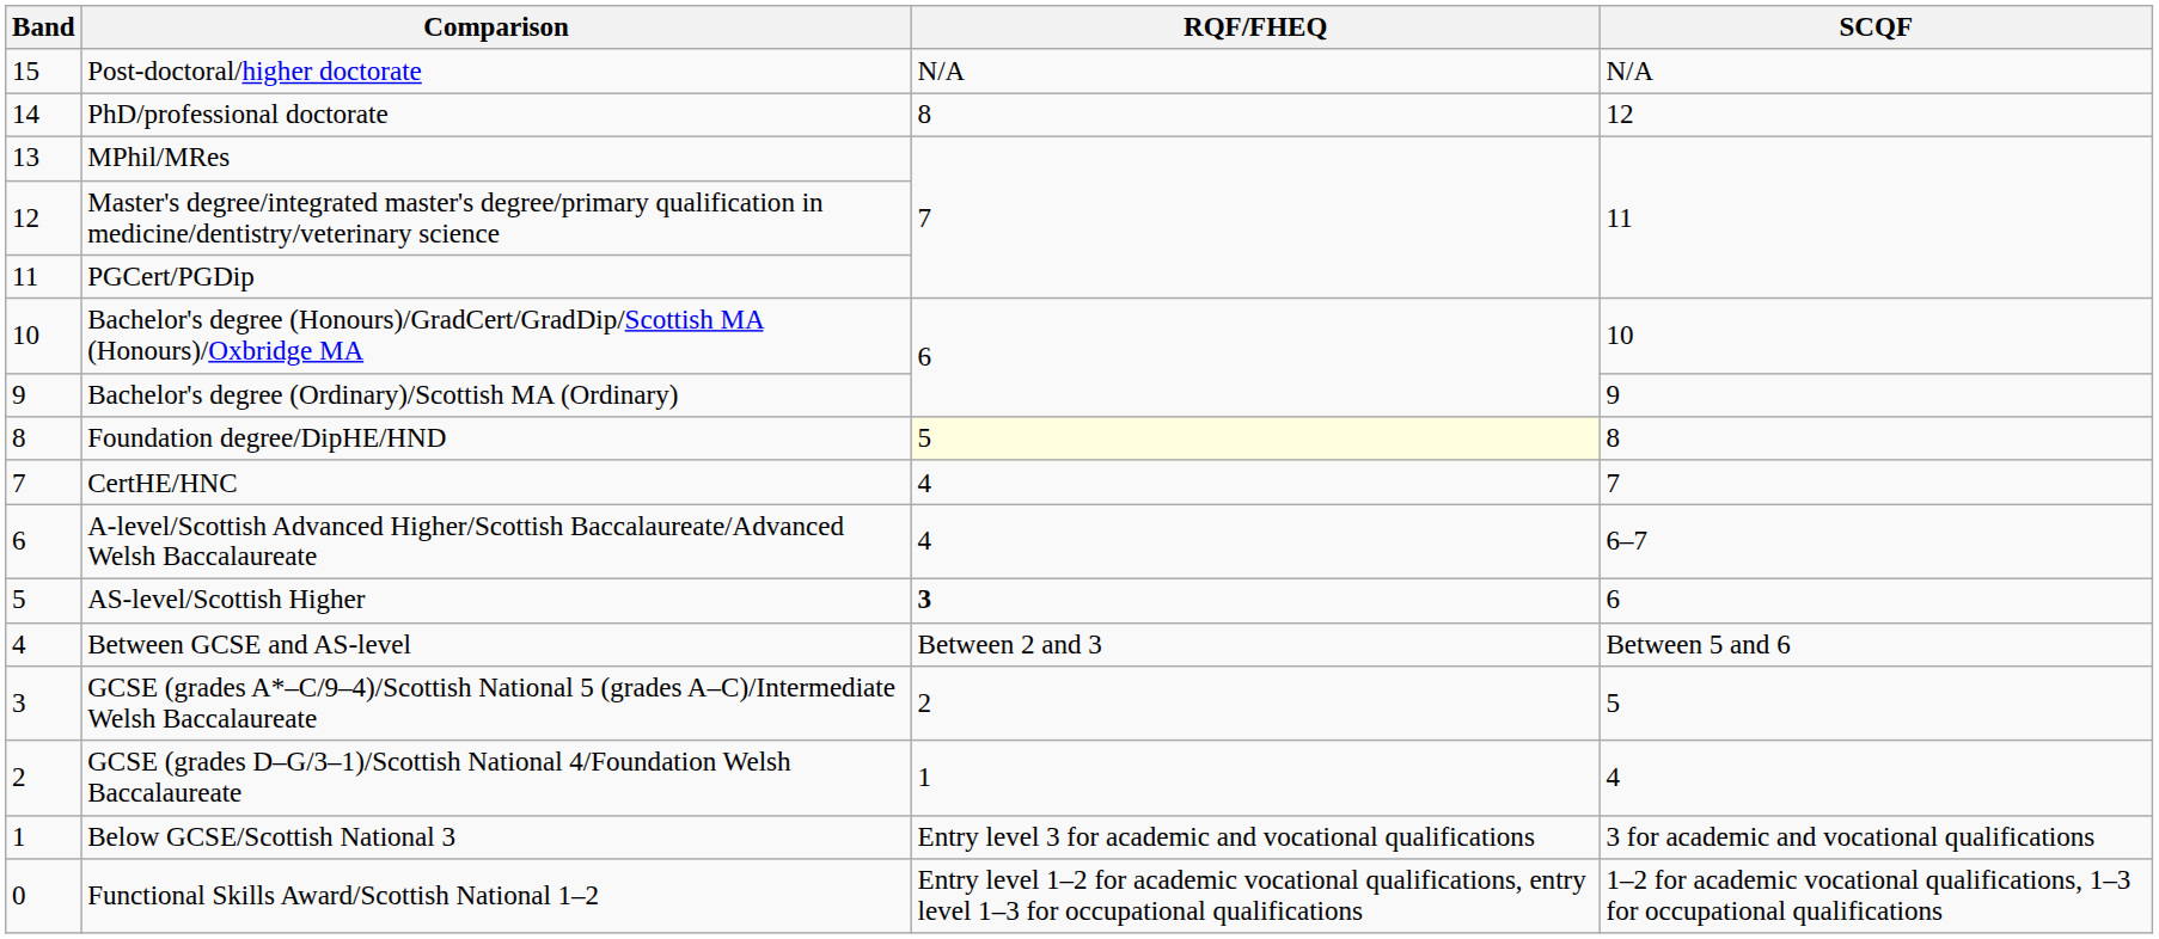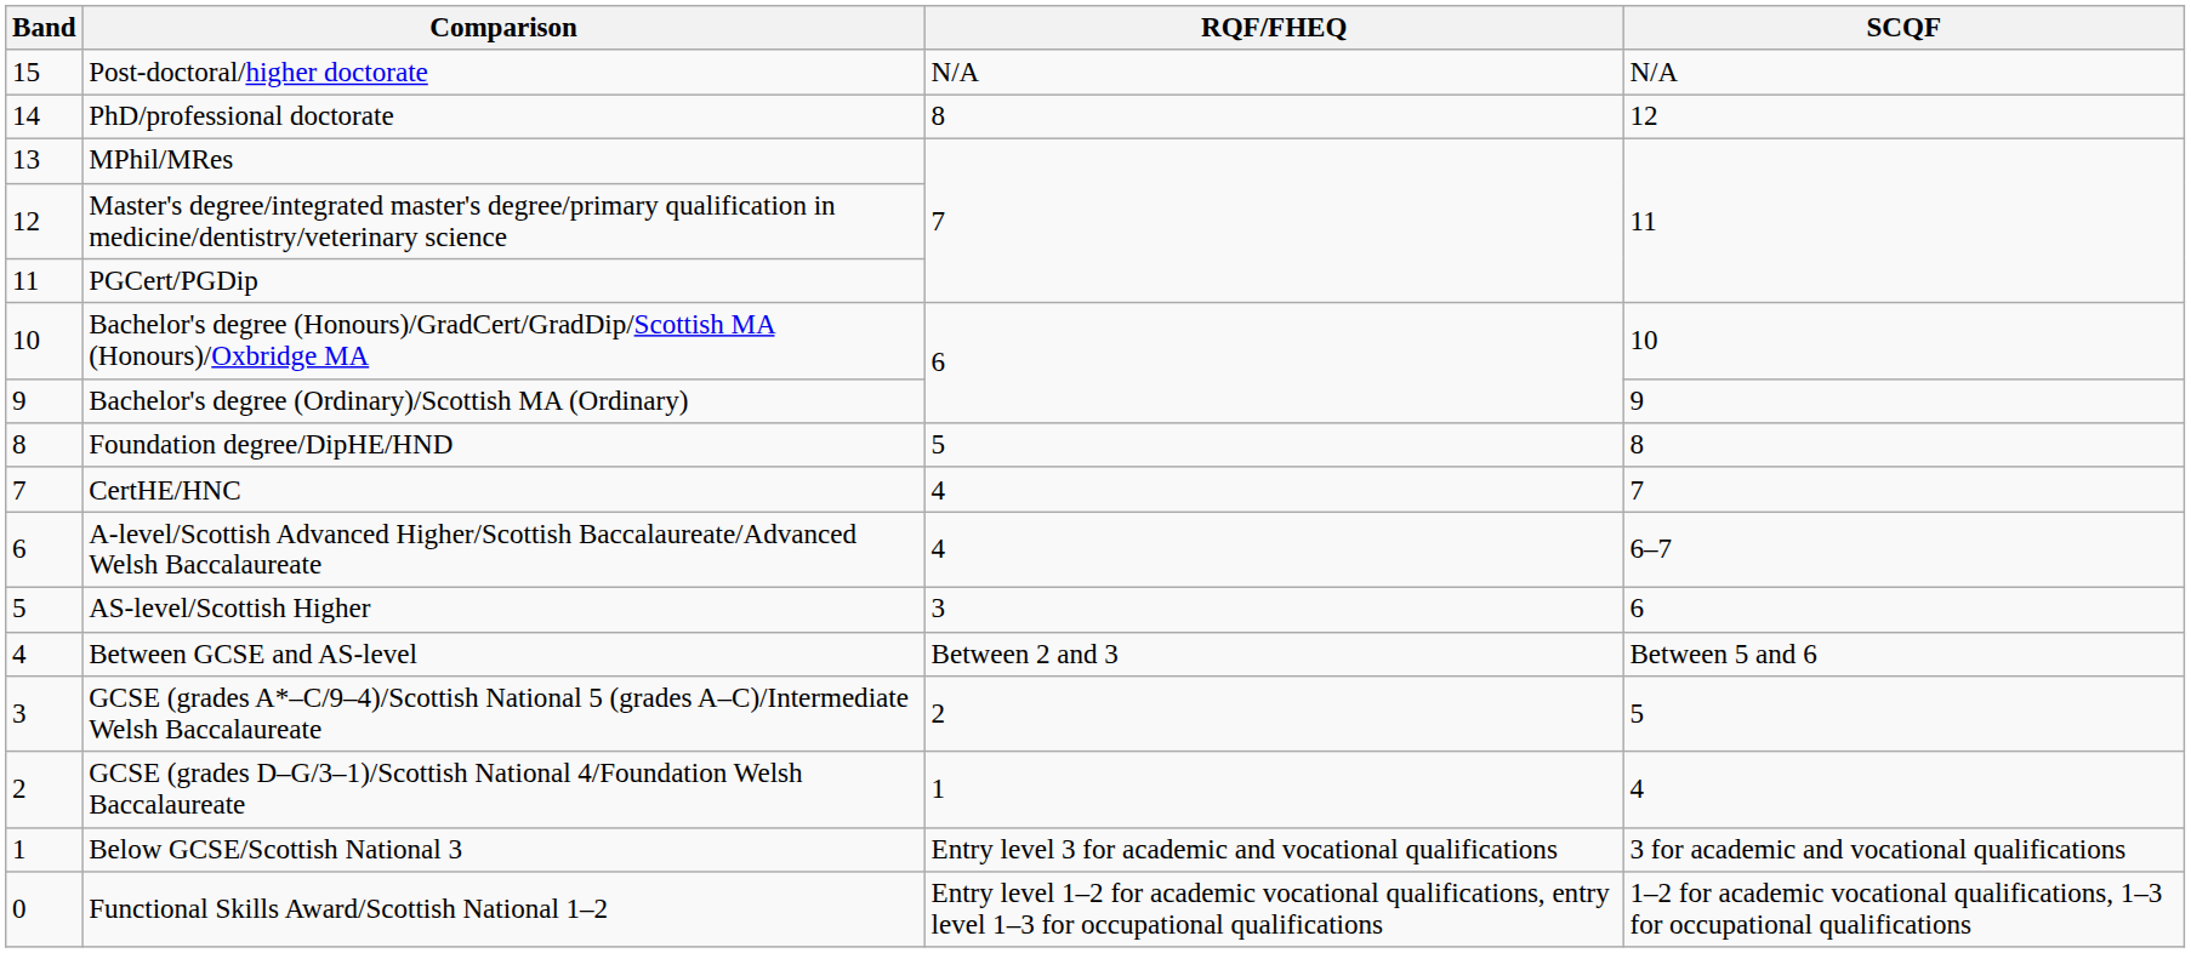Foundation degree/DipHE/HND | RQF/FHEQ: lightyellow background -> no background
AS-level/Scottish Higher | RQF/FHEQ: bold -> normal
